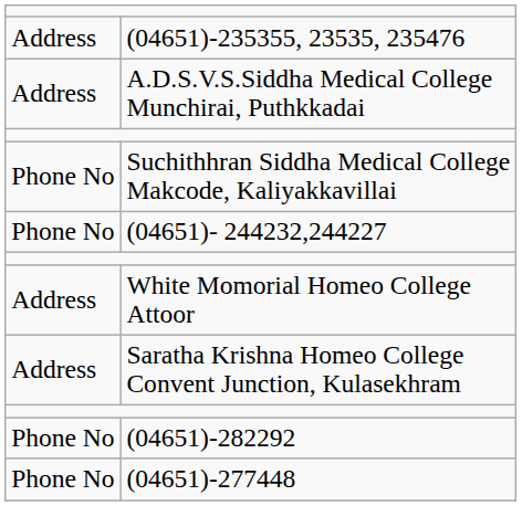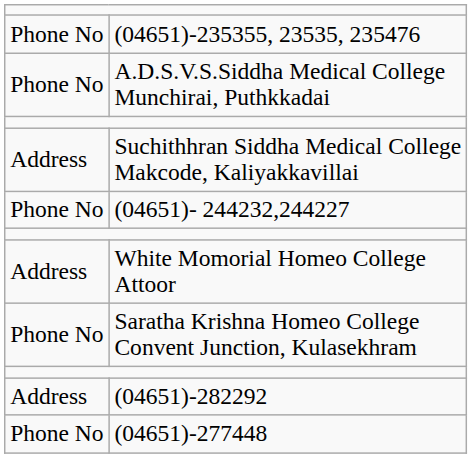row 2 | column 1: Address -> Phone No
row 3 | column 1: Address -> Phone No
row 5 | column 1: Phone No -> Address
row 9 | column 1: Address -> Phone No
row 11 | column 1: Phone No -> Address
